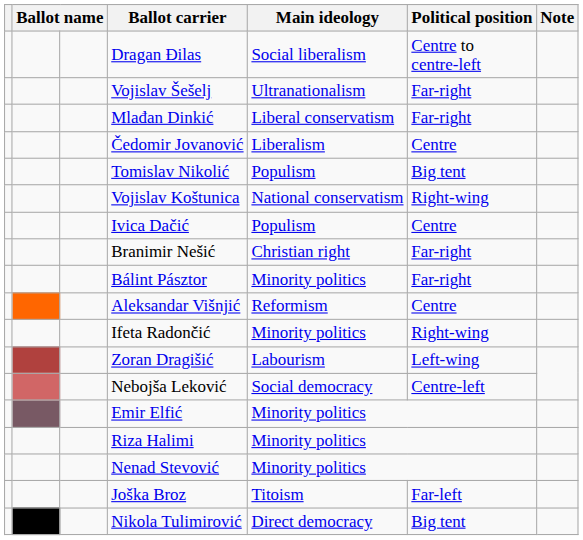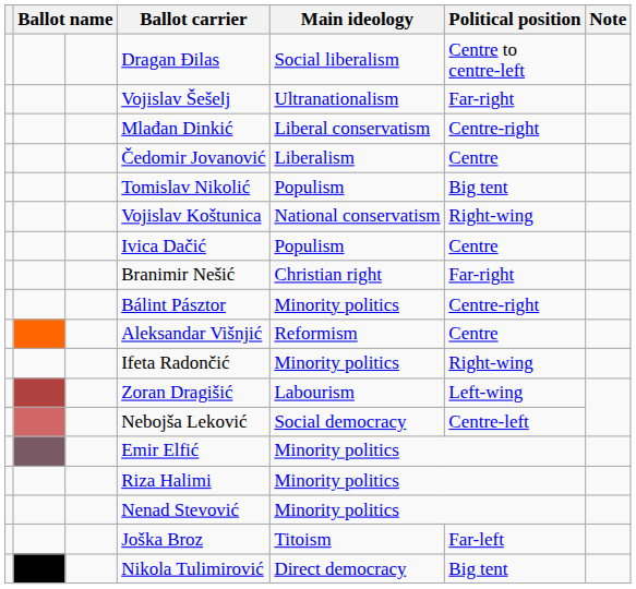Mlađan Dinkić | Political position: Far-right -> Centre-right
Bálint Pásztor | Political position: Far-right -> Centre-right
